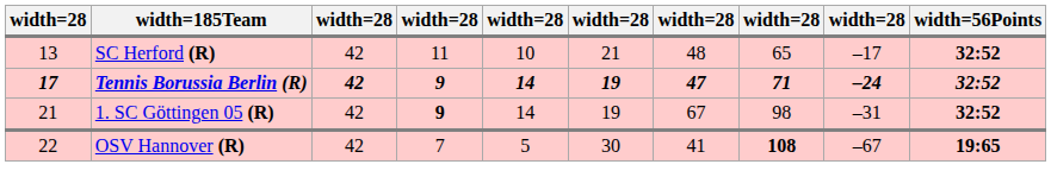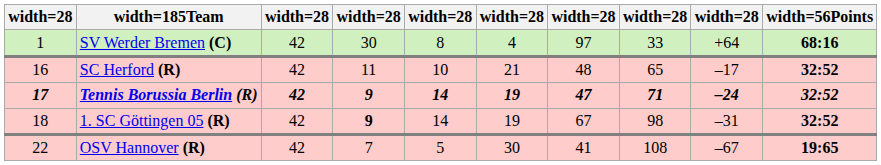+ row: 1 | SV Werder Bremen (C) | 42 | 30 | 8 | 4 | 97 | 33 | +64 | 68:16
SC Herford (R) | column 1: 13 -> 16
1. SC Göttingen 05 (R) | column 1: 21 -> 18
OSV Hannover (R) | column 8: bold -> normal
